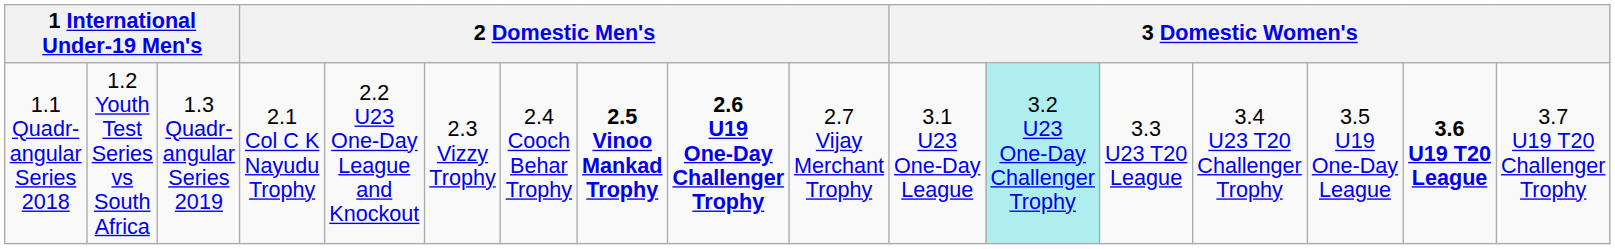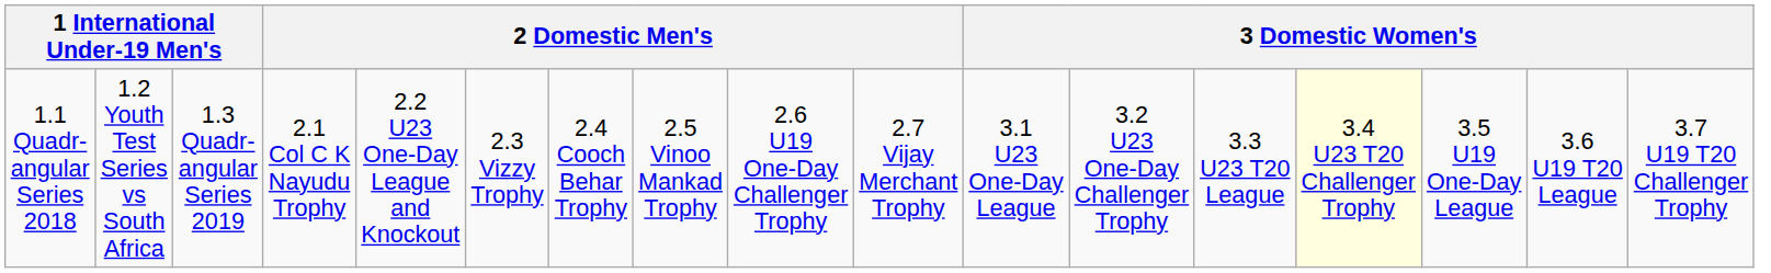1.1 Quadr- angular Series 2018 | column 8: bold -> normal
1.1 Quadr- angular Series 2018 | column 9: bold -> normal
1.1 Quadr- angular Series 2018 | column 12: paleturquoise background -> no background
1.1 Quadr- angular Series 2018 | column 14: no background -> lightyellow background
1.1 Quadr- angular Series 2018 | column 16: bold -> normal
